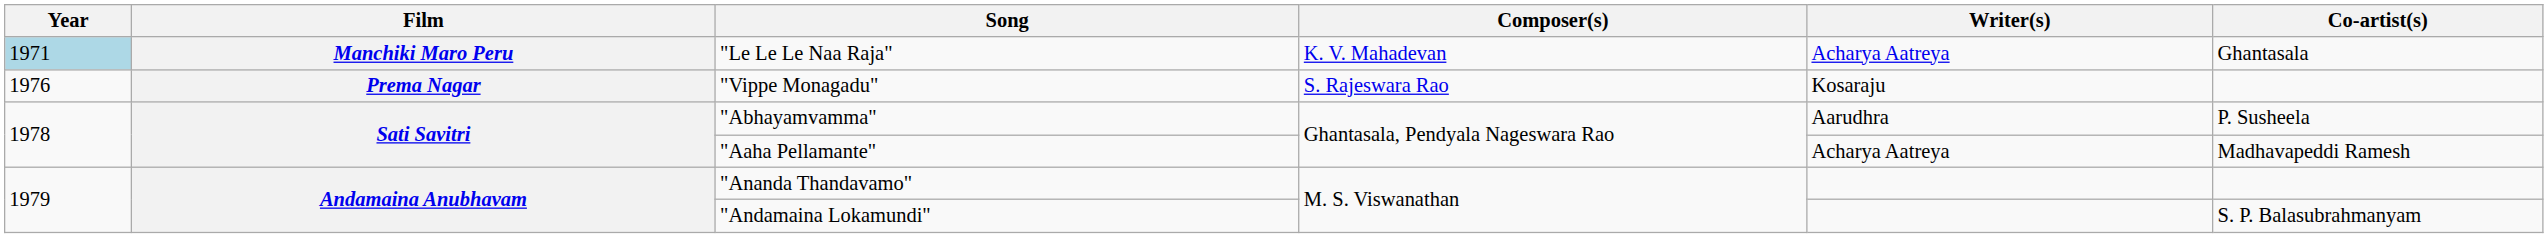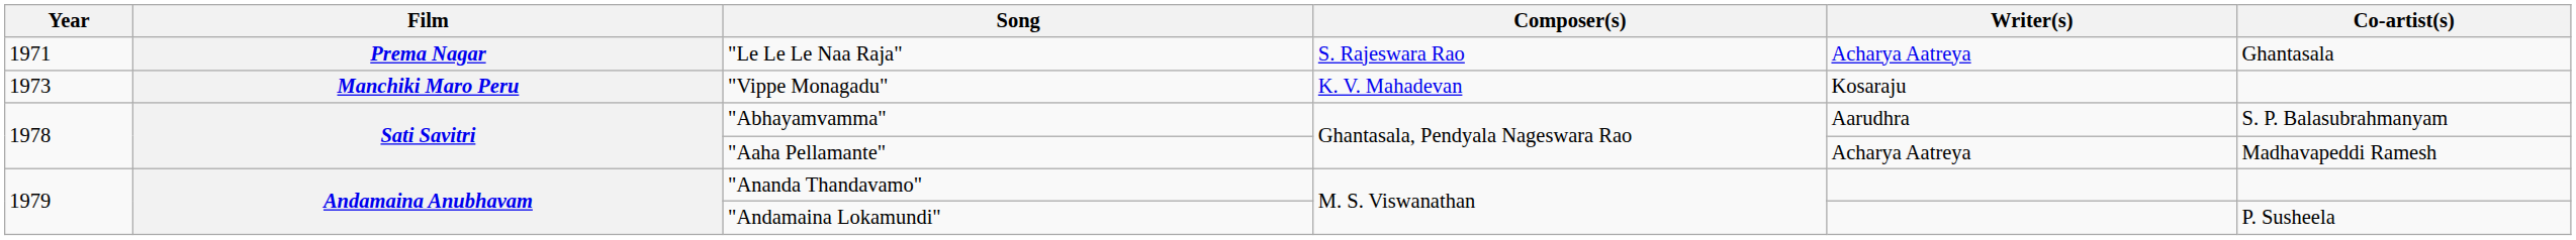"Le Le Le Naa Raja" | Year: lightblue background -> no background
"Le Le Le Naa Raja" | Film: Manchiki Maro Peru -> Prema Nagar
"Le Le Le Naa Raja" | Composer(s): K. V. Mahadevan -> S. Rajeswara Rao
"Vippe Monagadu" | Year: 1976 -> 1973
"Vippe Monagadu" | Film: Prema Nagar -> Manchiki Maro Peru
"Vippe Monagadu" | Composer(s): S. Rajeswara Rao -> K. V. Mahadevan
"Abhayamvamma" | Co-artist(s): P. Susheela -> S. P. Balasubrahmanyam
"Andamaina Lokamundi" | Co-artist(s): S. P. Balasubrahmanyam -> P. Susheela
